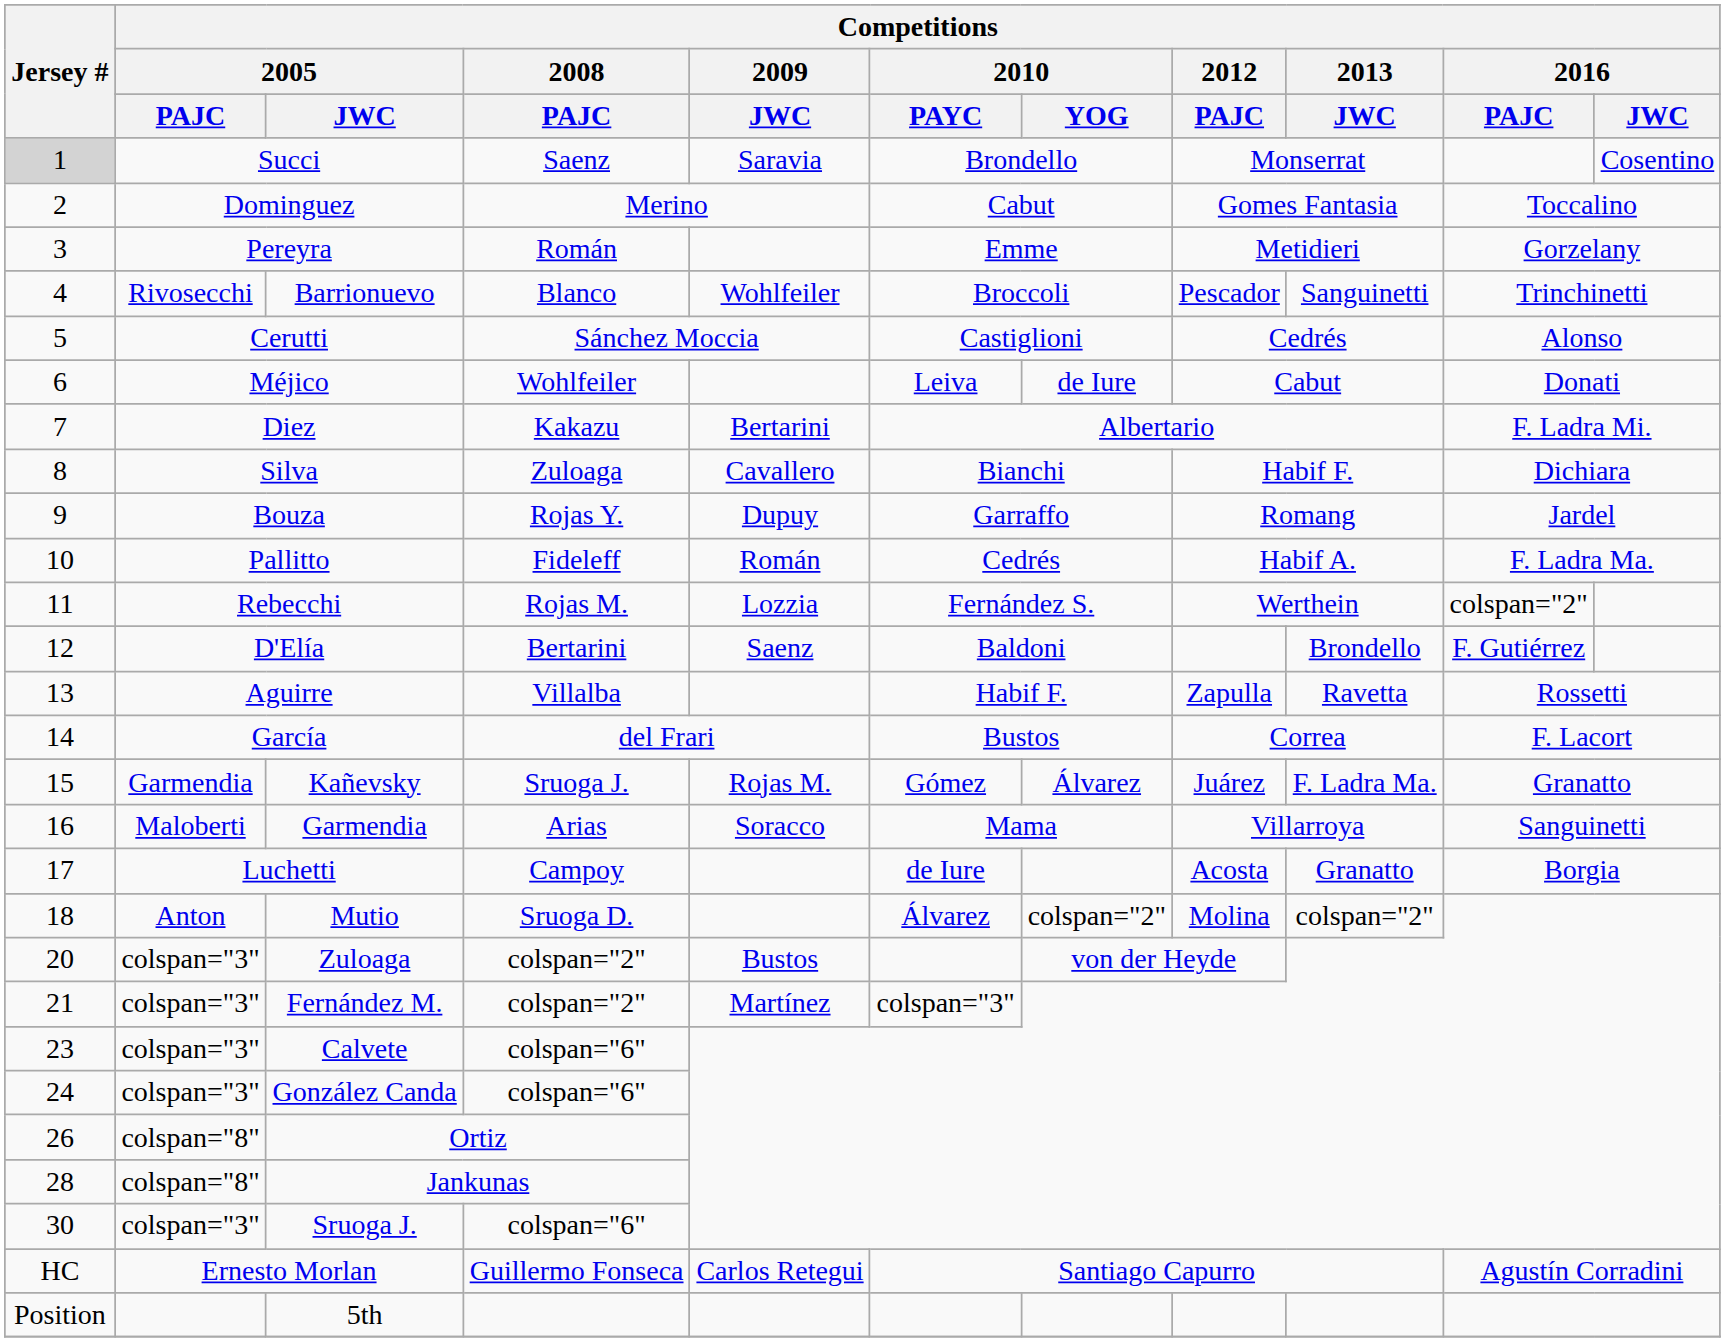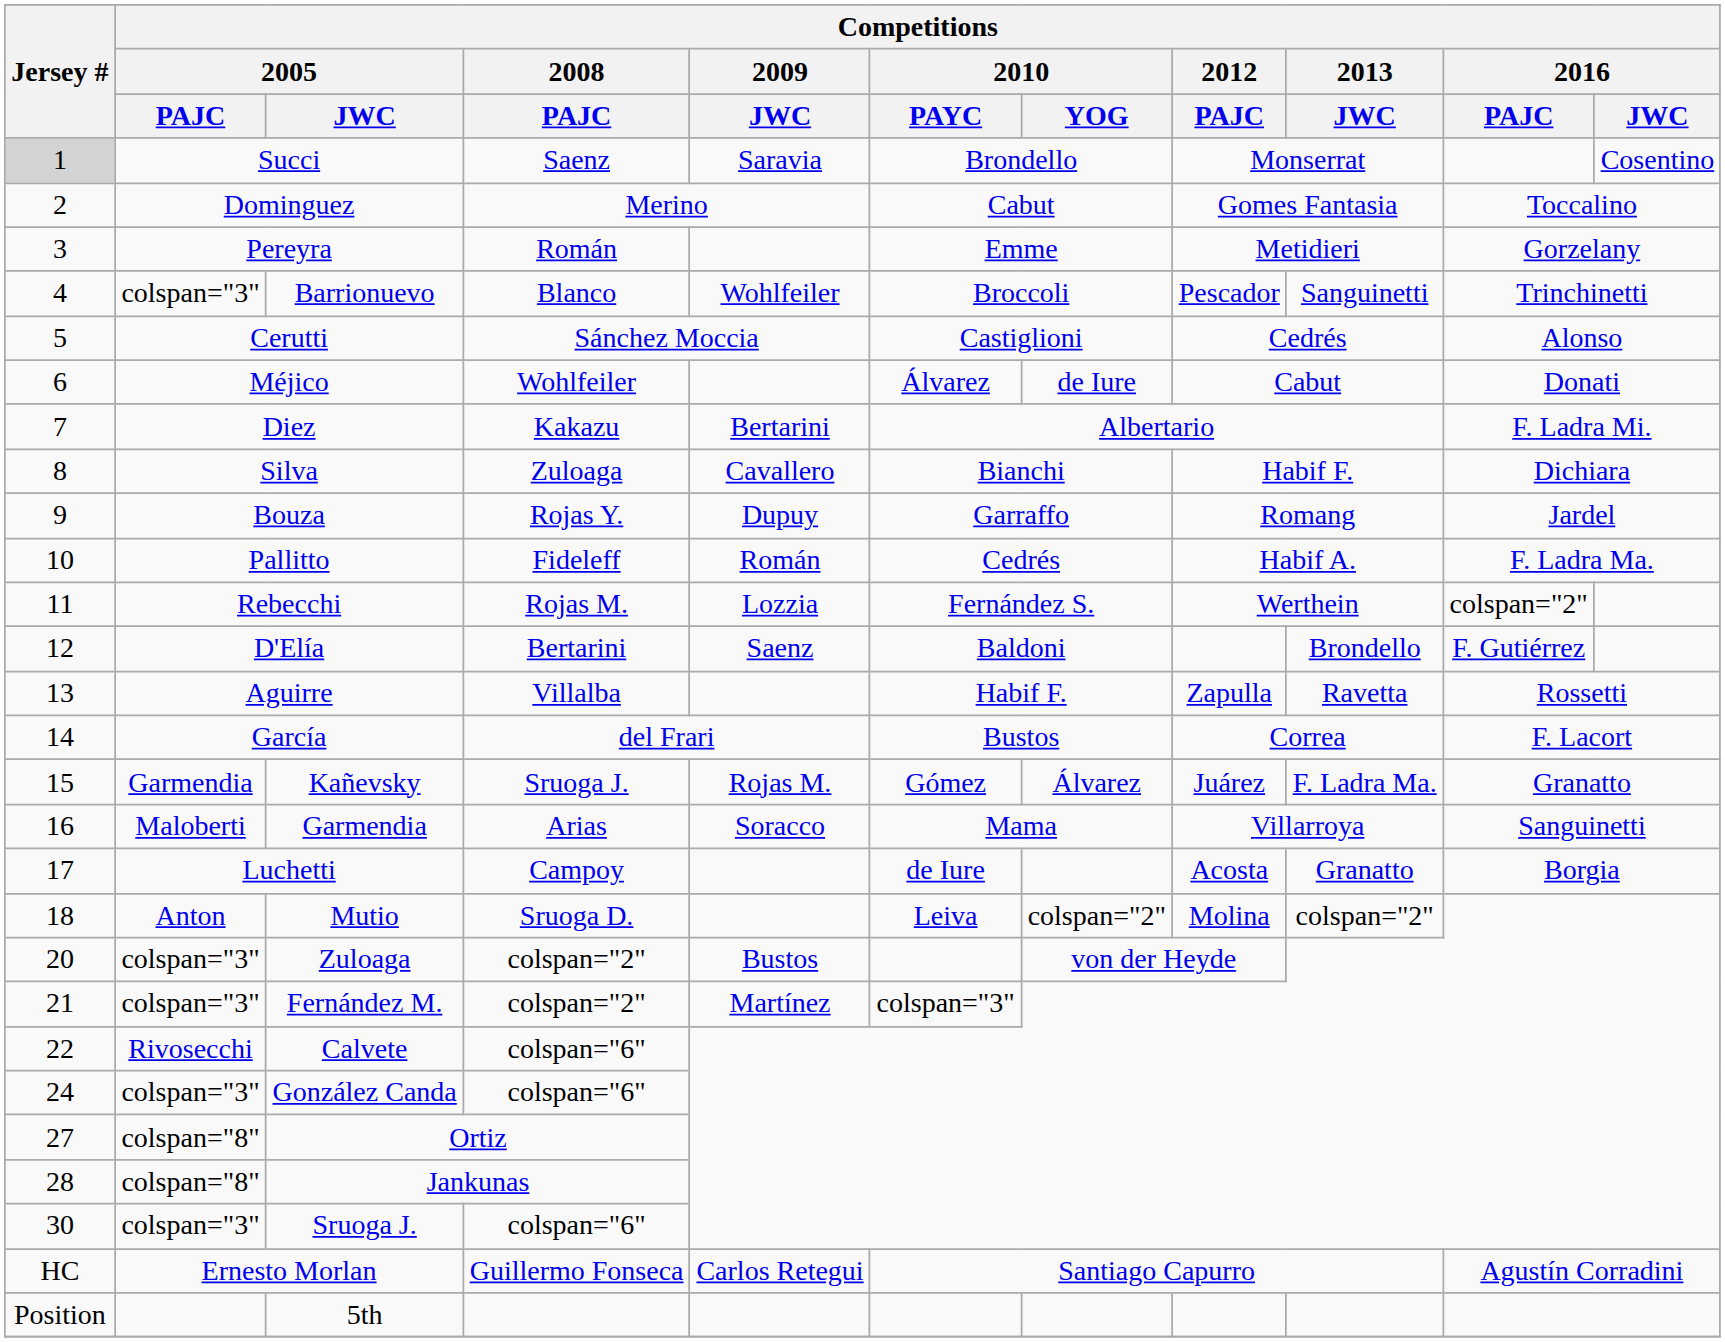Barrionuevo | Competitions / 2005 / PAJC: Rivosecchi -> colspan="3"
Méjico | Competitions / 2010 / PAYC: Leiva -> Álvarez
Mutio | Competitions / 2010 / PAYC: Álvarez -> Leiva
Calvete | Jersey #: 23 -> 22
Calvete | Competitions / 2005 / PAJC: colspan="3" -> Rivosecchi
Ortiz | Jersey #: 26 -> 27
